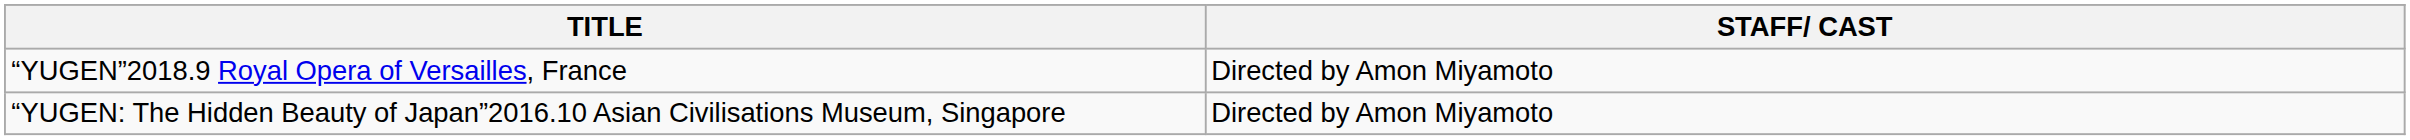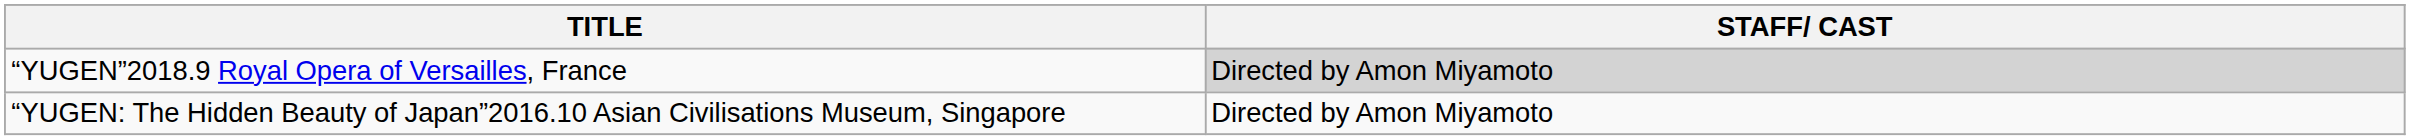“YUGEN”2018.9 Royal Opera of Versailles, France | STAFF/ CAST: no background -> lightgrey background
